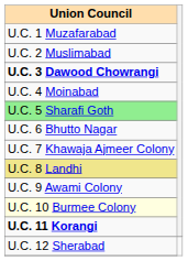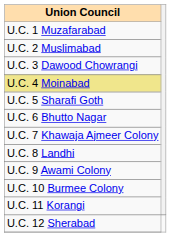U.C. 3 Dawood Chowrangi | Union Council: bold -> normal
U.C. 4 Moinabad | Union Council: no background -> khaki background
U.C. 5 Sharafi Goth | Union Council: lightgreen background -> no background
U.C. 8 Landhi | Union Council: khaki background -> no background
U.C. 10 Burmee Colony | Union Council: lightyellow background -> no background
U.C. 11 Korangi | Union Council: bold -> normal
